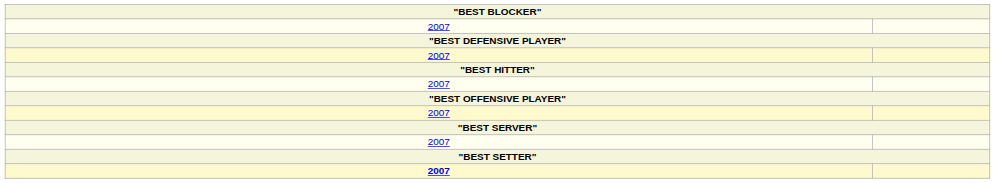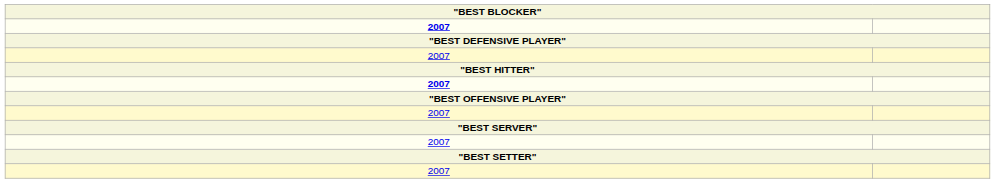row 2 | column 1: normal -> bold
row 6 | column 1: normal -> bold
row 12 | column 1: bold -> normal
